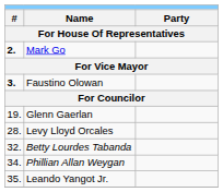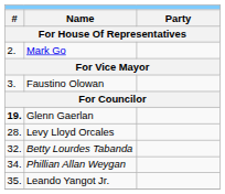Mark Go | column 1: bold -> normal
Faustino Olowan | column 1: bold -> normal
Glenn Gaerlan | column 1: normal -> bold
